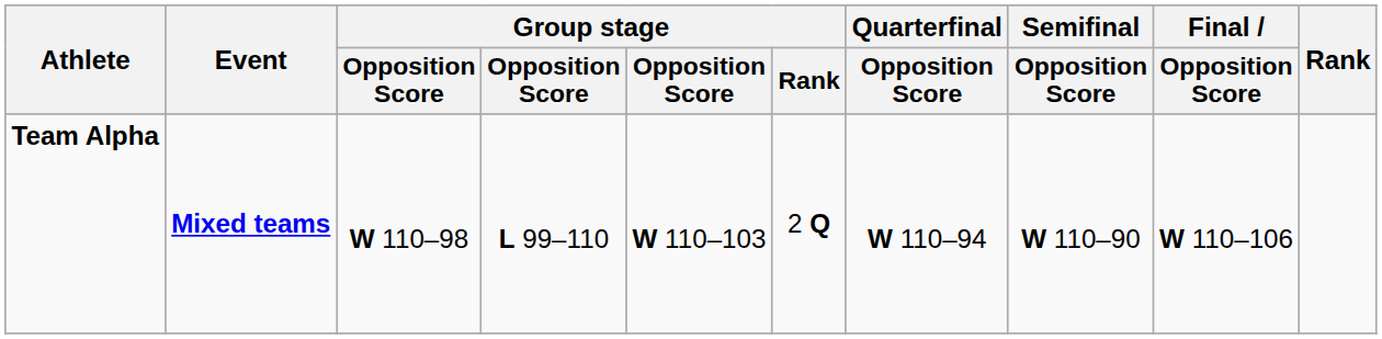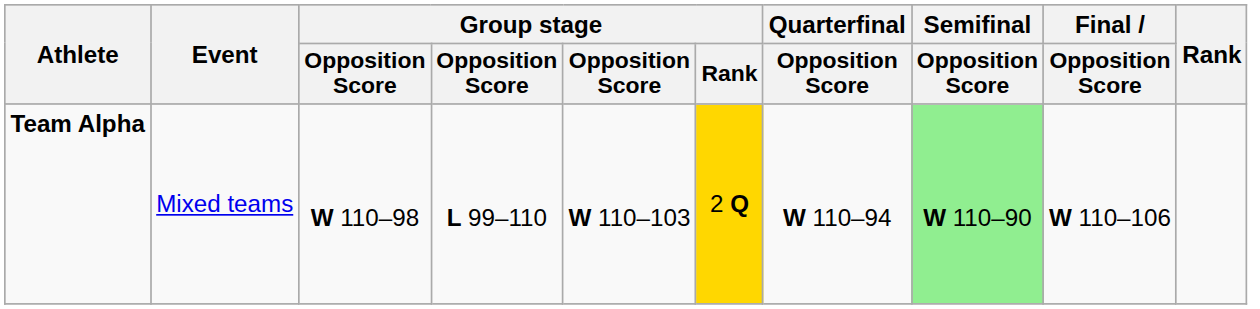Team Alpha | Event: bold -> normal
Team Alpha | Group stage / Rank: no background -> gold background
Team Alpha | Semifinal / Opposition Score: no background -> lightgreen background
